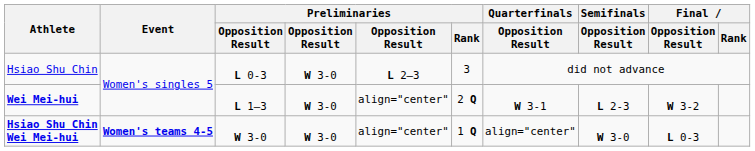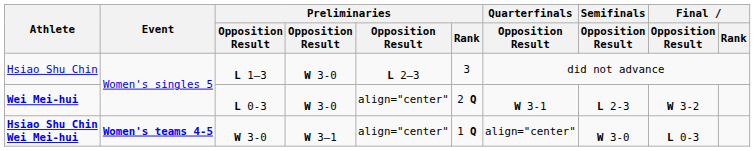Hsiao Shu Chin | column 3: L 0-3 -> L 1–3
Wei Mei-hui | column 3: L 1–3 -> L 0-3
Hsiao Shu Chin Wei Mei-hui | column 4: W 3-0 -> W 3–1
